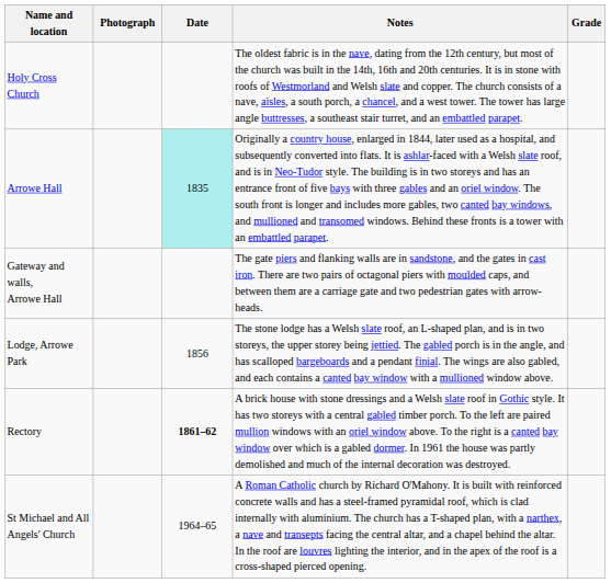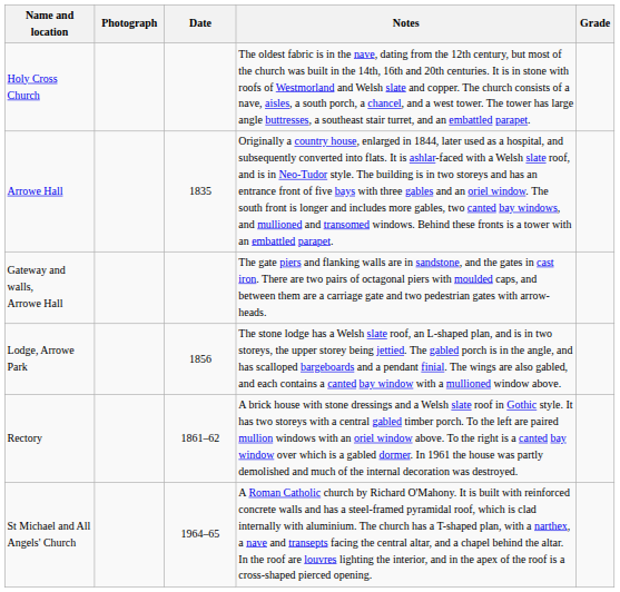Arrowe Hall | Date: paleturquoise background -> no background
Rectory | Date: bold -> normal
